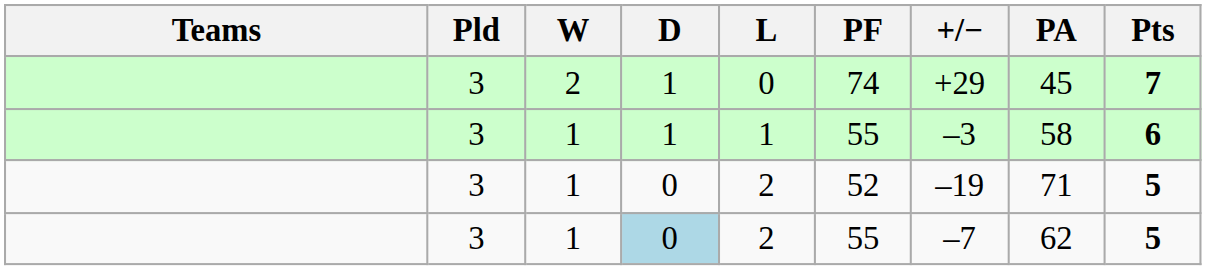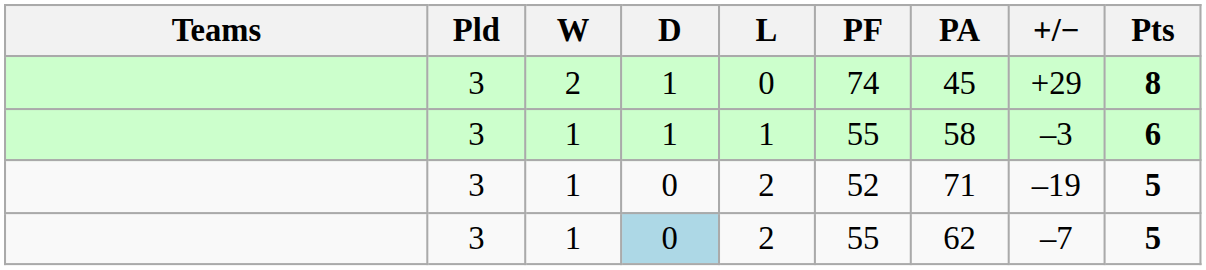columns swapped: PA <-> +/−
row 2 | Pts: 7 -> 8
